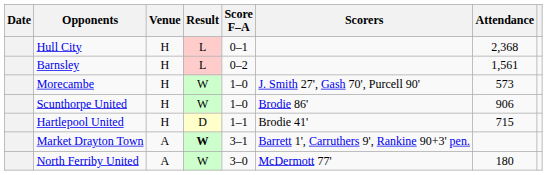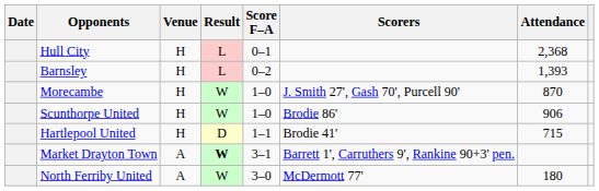Barnsley | Attendance: 1,561 -> 1,393
Morecambe | Attendance: 573 -> 870
